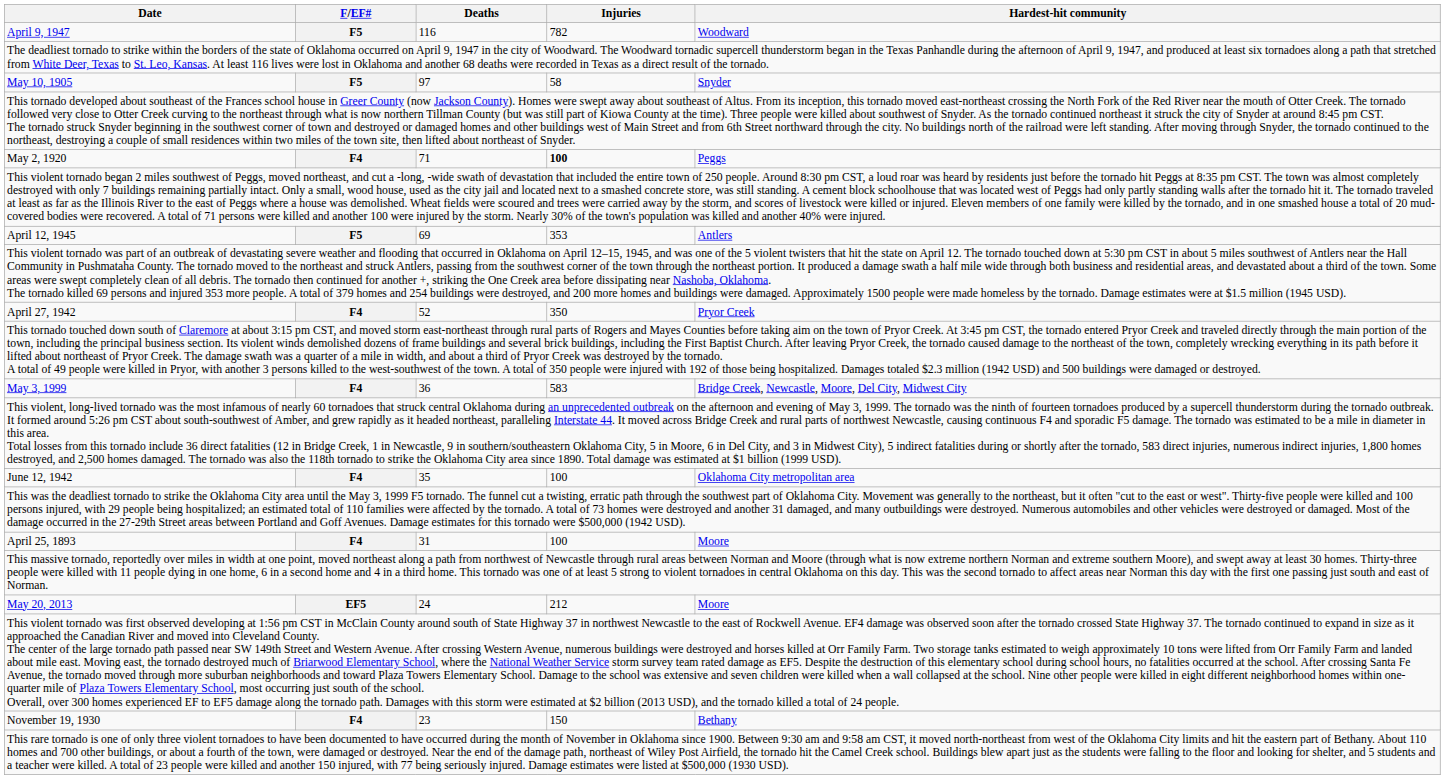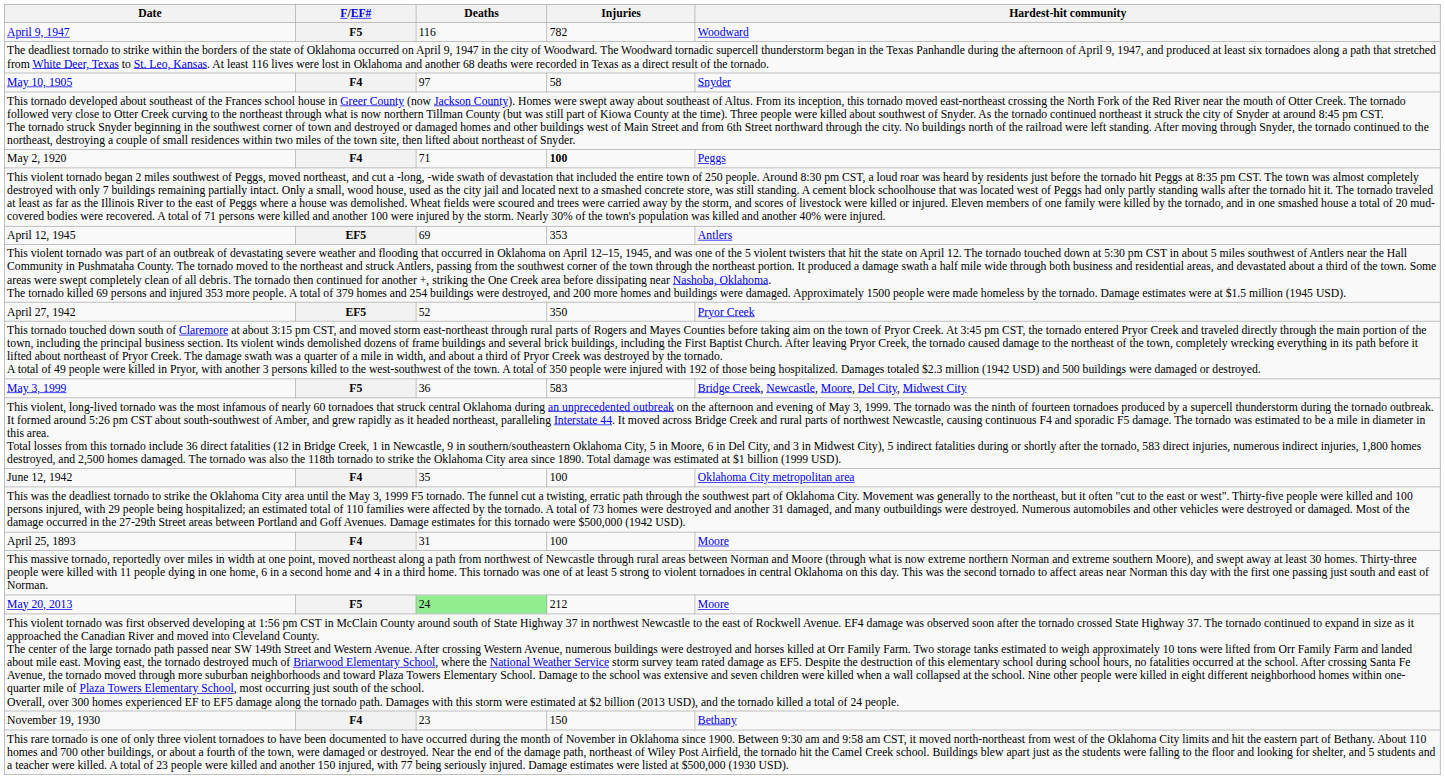May 10, 1905 | F/EF#: F5 -> F4
April 12, 1945 | F/EF#: F5 -> EF5
April 27, 1942 | F/EF#: F4 -> EF5
May 3, 1999 | F/EF#: F4 -> F5
May 20, 2013 | F/EF#: EF5 -> F5
May 20, 2013 | Deaths: no background -> lightgreen background
